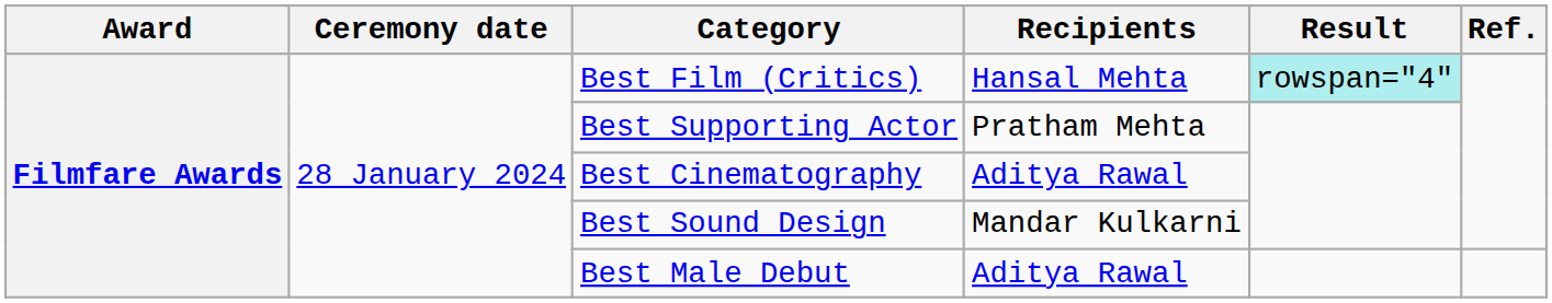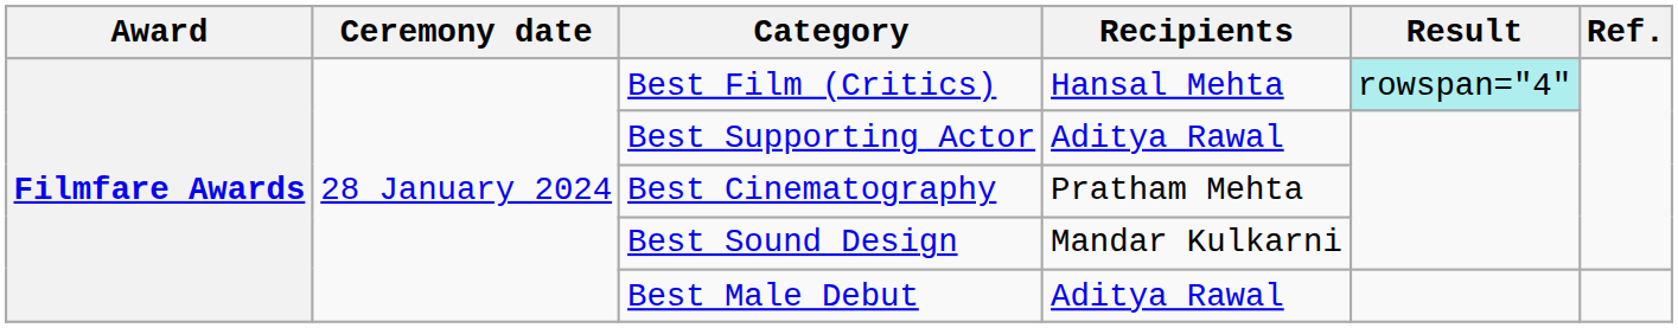Best Supporting Actor | Recipients: Pratham Mehta -> Aditya Rawal
Best Cinematography | Recipients: Aditya Rawal -> Pratham Mehta
